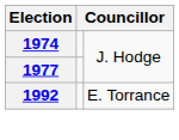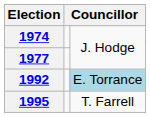1992 | column 3: no background -> lightblue background
+ row: 1995 | T. Farrell
